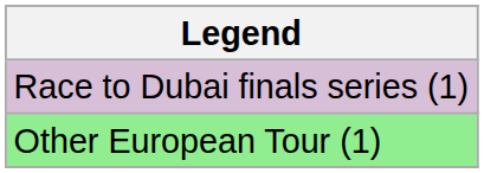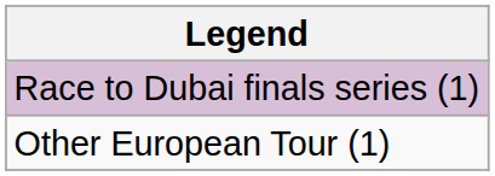row 3 | column 1: lightgreen background -> no background
